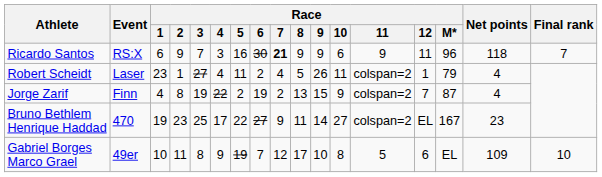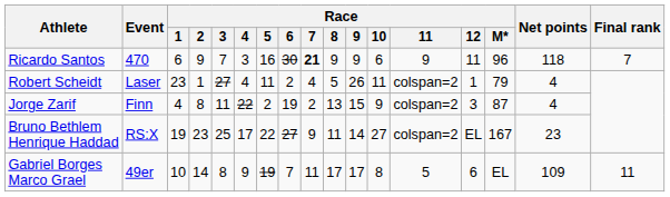Ricardo Santos | Event: RS:X -> 470
Jorge Zarif | Race / 3: 19 -> 11
Jorge Zarif | Race / 12: 7 -> 3
Bruno Bethlem Henrique Haddad | Event: 470 -> RS:X
Gabriel Borges Marco Grael | Race / 2: 11 -> 14
Gabriel Borges Marco Grael | Race / 7: 12 -> 11
Gabriel Borges Marco Grael | Race / 9: 10 -> 17
Gabriel Borges Marco Grael | Final rank: 10 -> 11
